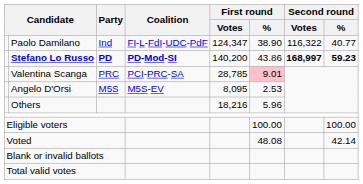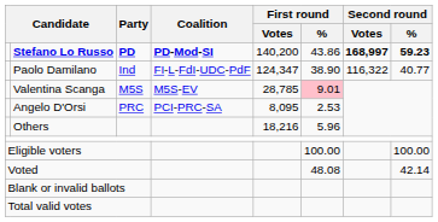rows swapped: Stefano Lo Russo <-> Paolo Damilano
Valentina Scanga | Party: PRC -> M5S
Valentina Scanga | Coalition: PCI-PRC-SA -> M5S-EV
Angelo D'Orsi | Party: M5S -> PRC
Angelo D'Orsi | Coalition: M5S-EV -> PCI-PRC-SA
